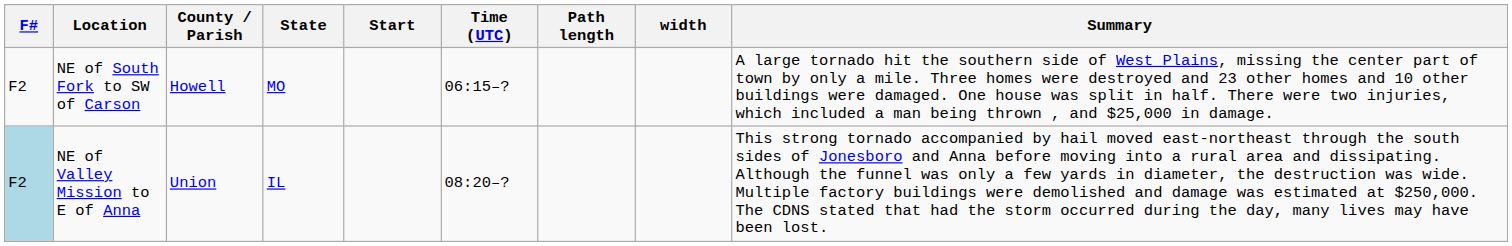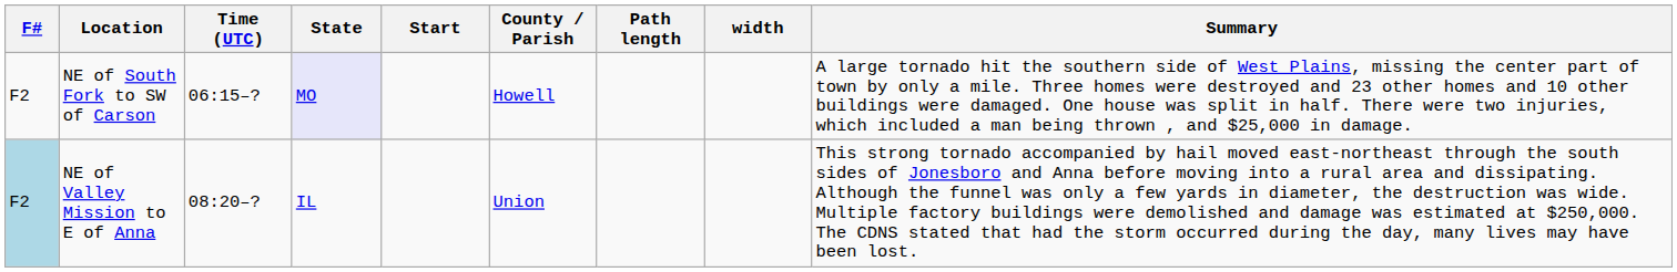columns swapped: County / Parish <-> Time (UTC)
NE of South Fork to SW of Carson | State: no background -> lavender background
